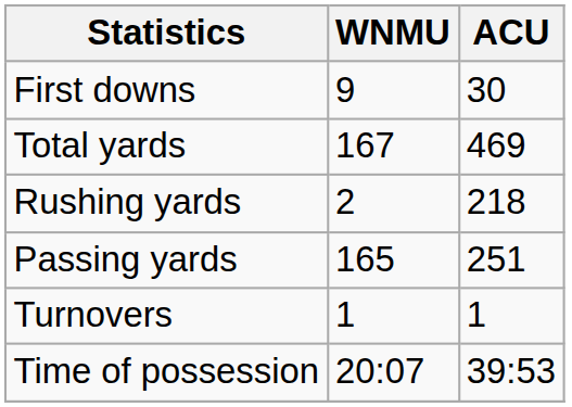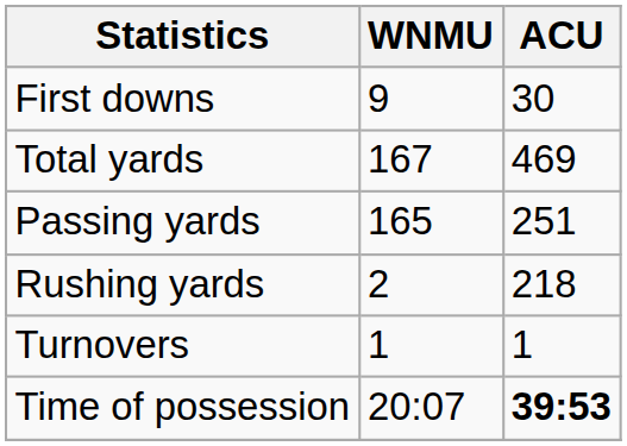rows swapped: Rushing yards <-> Passing yards
Time of possession | ACU: normal -> bold
